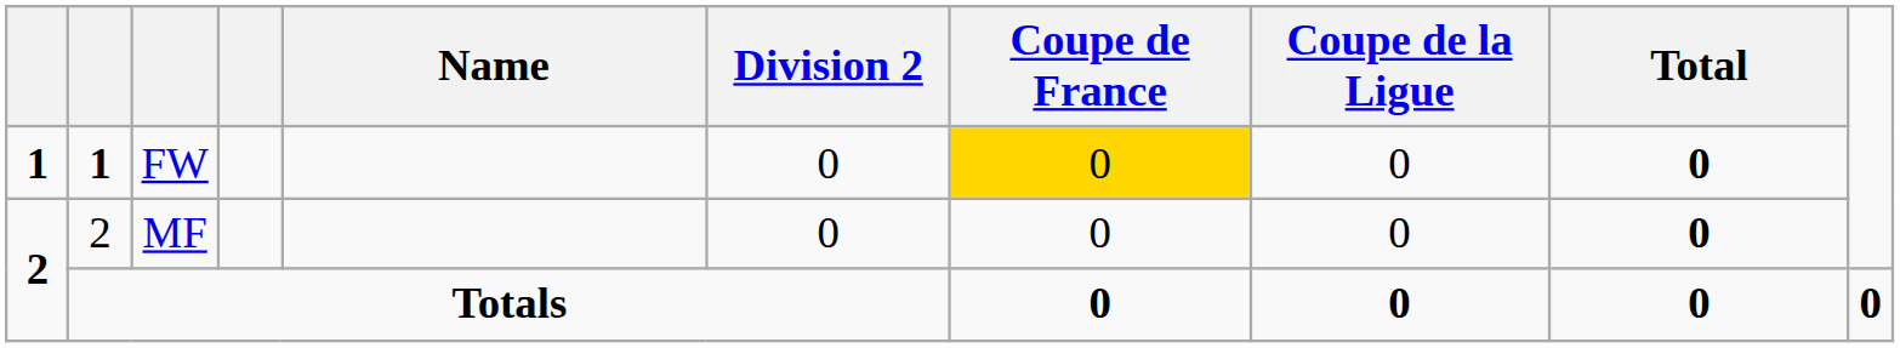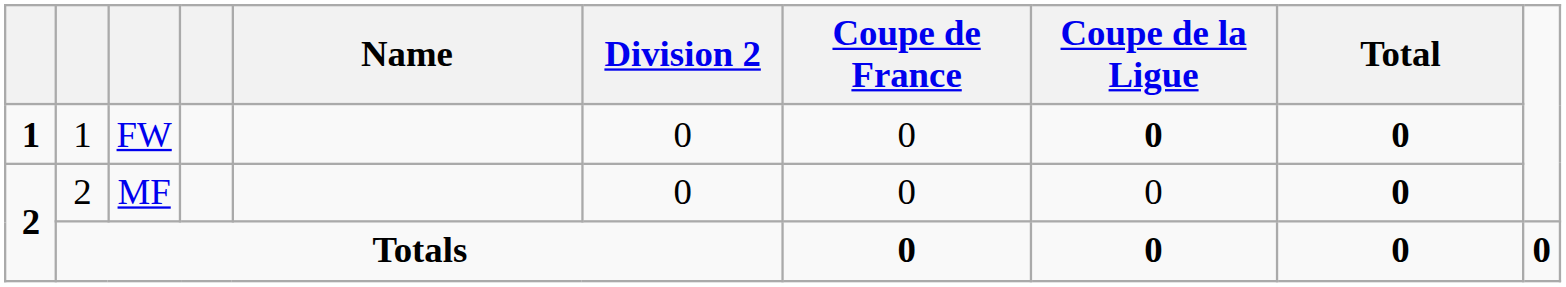FW | column 2: bold -> normal
FW | Coupe de France: gold background -> no background
FW | Coupe de la Ligue: normal -> bold
